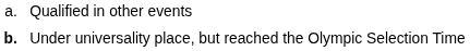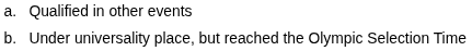row 2 | column 1: bold -> normal
